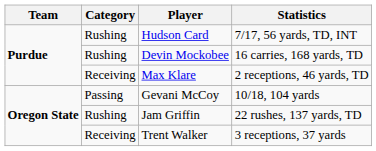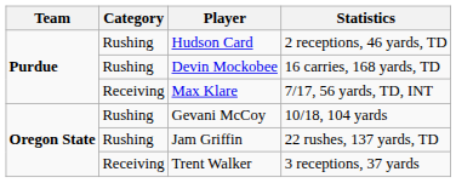Hudson Card | Statistics: 7/17, 56 yards, TD, INT -> 2 receptions, 46 yards, TD
Max Klare | Statistics: 2 receptions, 46 yards, TD -> 7/17, 56 yards, TD, INT
Gevani McCoy | Category: Passing -> Rushing
